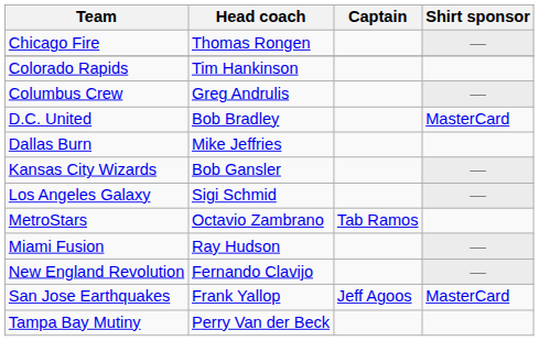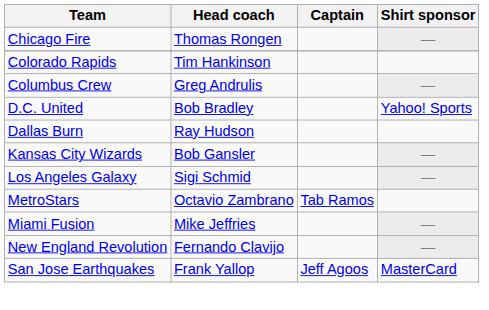D.C. United | Shirt sponsor: MasterCard -> Yahoo! Sports
Dallas Burn | Head coach: Mike Jeffries -> Ray Hudson
Miami Fusion | Head coach: Ray Hudson -> Mike Jeffries
- row: Tampa Bay Mutiny | Perry Van der Beck
